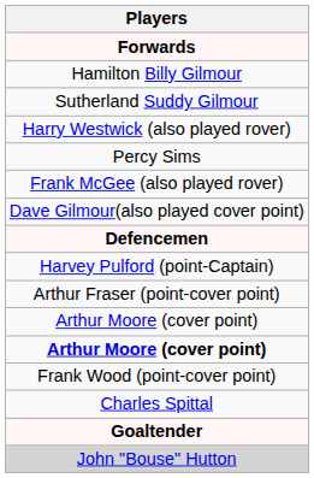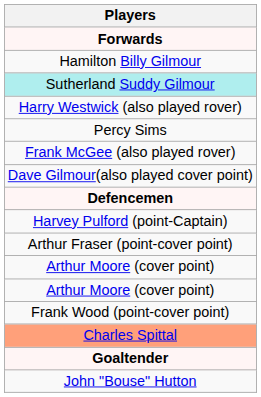row 4 | column 1: no background -> paleturquoise background
row 13 | column 1: bold -> normal
row 15 | column 1: no background -> lightsalmon background
row 17 | column 1: lightgrey background -> no background
